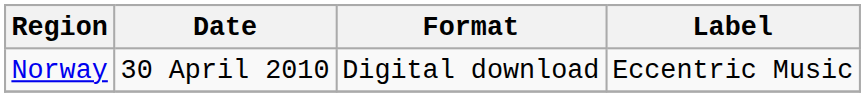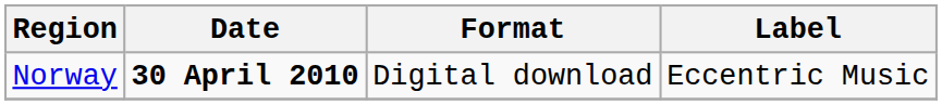Norway | Date: normal -> bold
